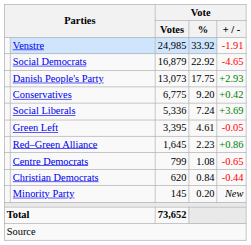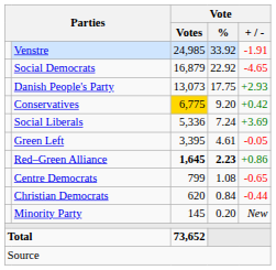Conservatives | Vote / Votes: no background -> gold background
Red–Green Alliance | Vote / Votes: normal -> bold
Red–Green Alliance | Vote / %: normal -> bold
